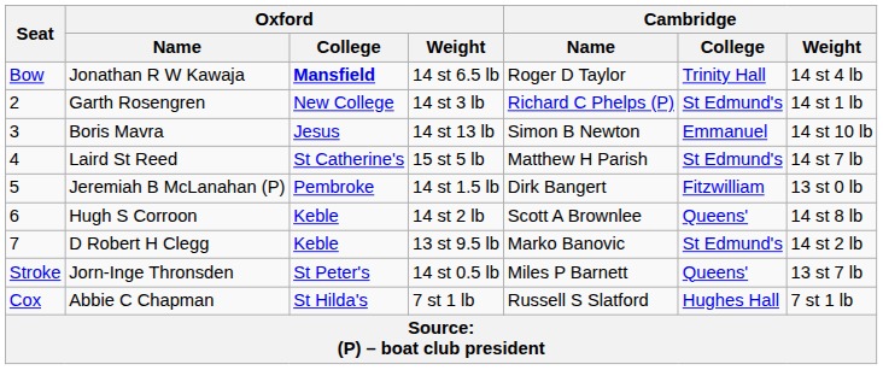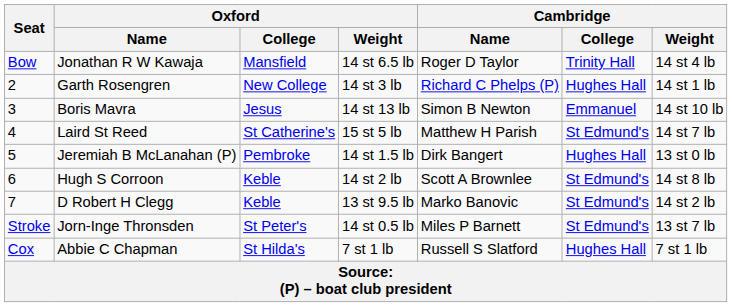Jonathan R W Kawaja | Oxford / College: bold -> normal
Garth Rosengren | Cambridge / College: St Edmund's -> Hughes Hall
Jeremiah B McLanahan (P) | Cambridge / College: Fitzwilliam -> Hughes Hall
Hugh S Corroon | Cambridge / College: Queens' -> St Edmund's
Jorn-Inge Thronsden | Cambridge / College: Queens' -> St Edmund's
